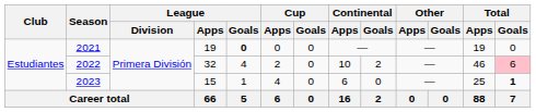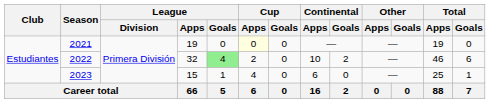2021 | League / Goals: bold -> normal
2021 | Cup / Apps: no background -> lightyellow background
2022 | League / Goals: no background -> lightgreen background
2022 | Total / Goals: pink background -> no background
2023 | Total / Goals: bold -> normal
